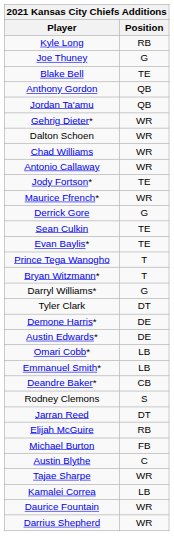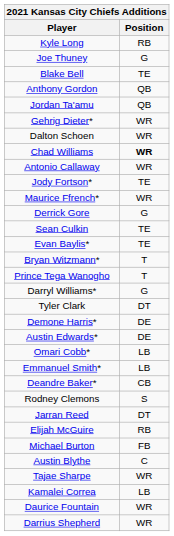Chad Williams | Position: normal -> bold
rows swapped: Prince Tega Wanogho <-> Bryan Witzmann*
